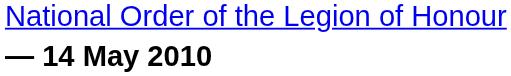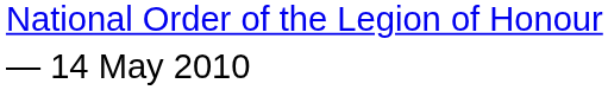— 14 May 2010 | column 1: bold -> normal
